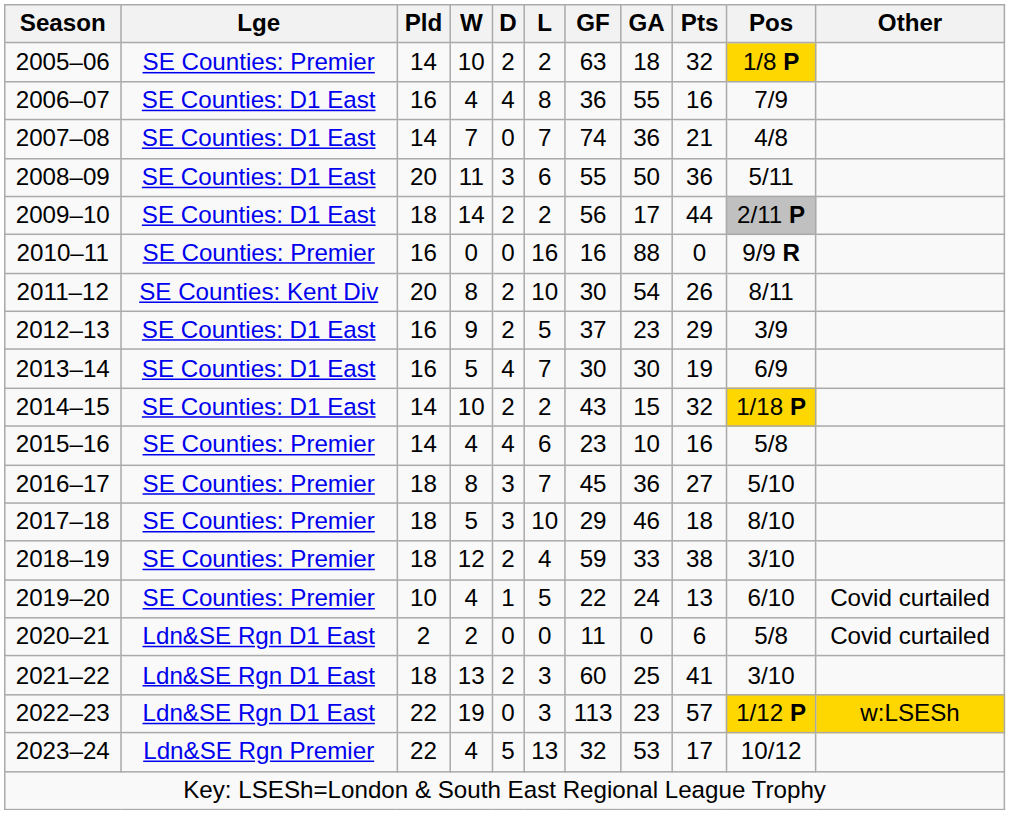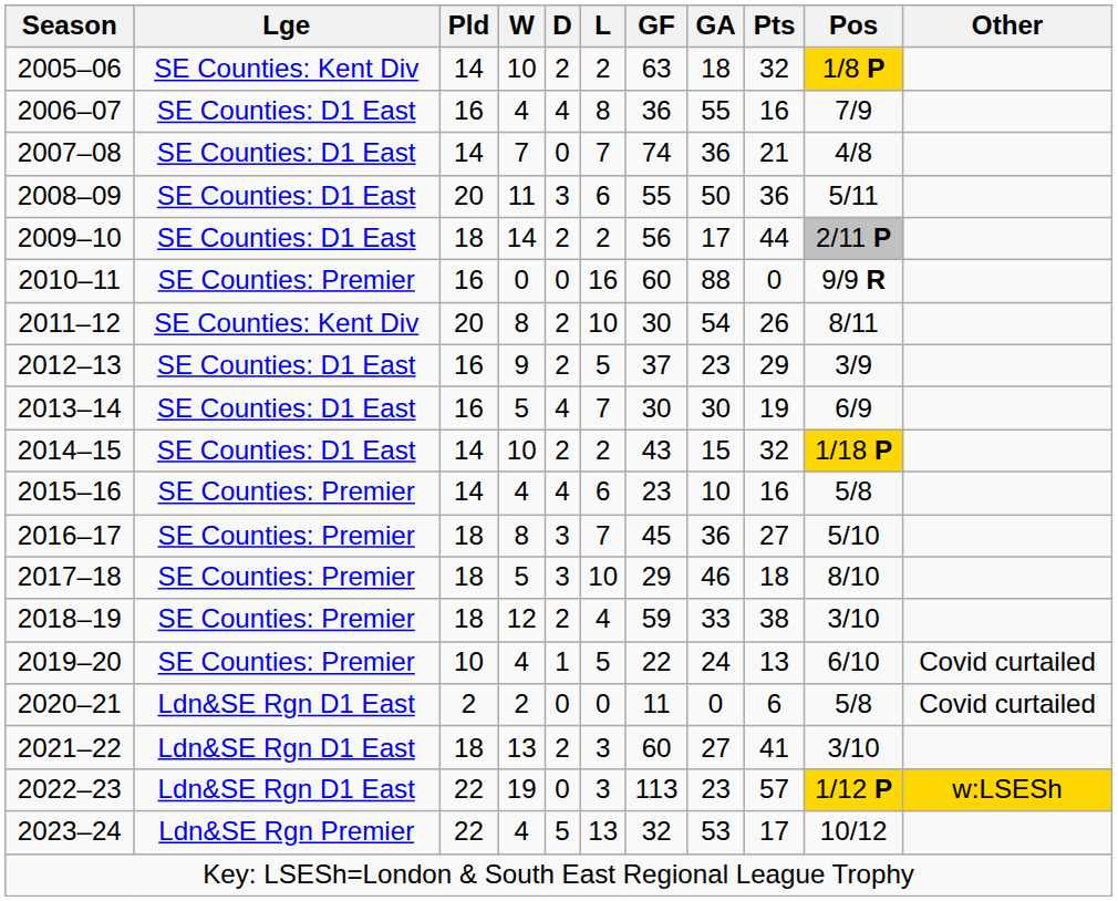2005–06 | Lge: SE Counties: Premier -> SE Counties: Kent Div
2010–11 | GF: 16 -> 60
2021–22 | GA: 25 -> 27
